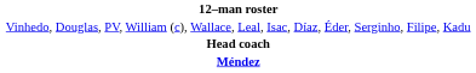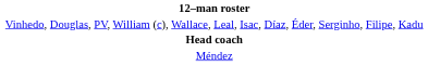row 4 | column 1: bold -> normal
